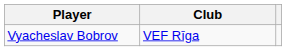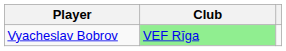Vyacheslav Bobrov | Club: no background -> lightgreen background
